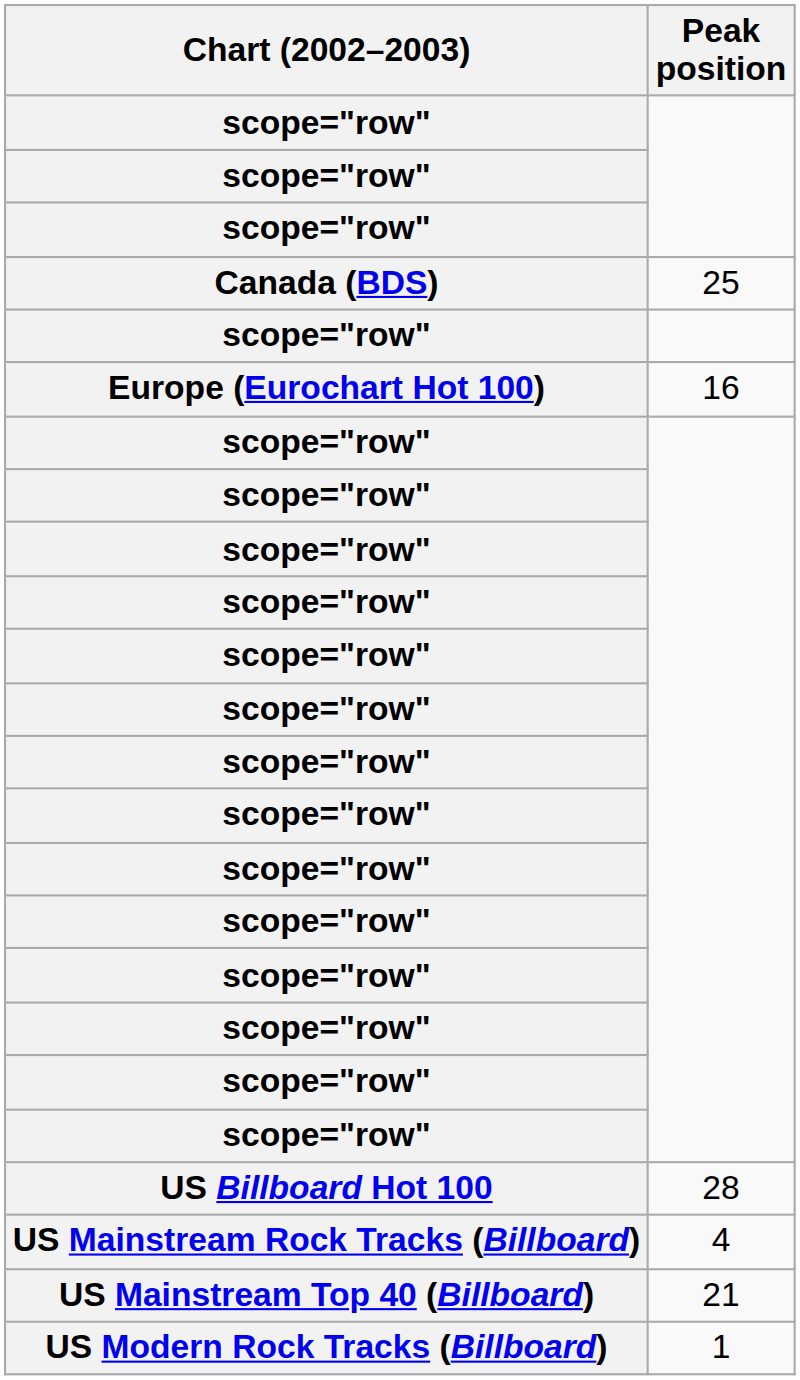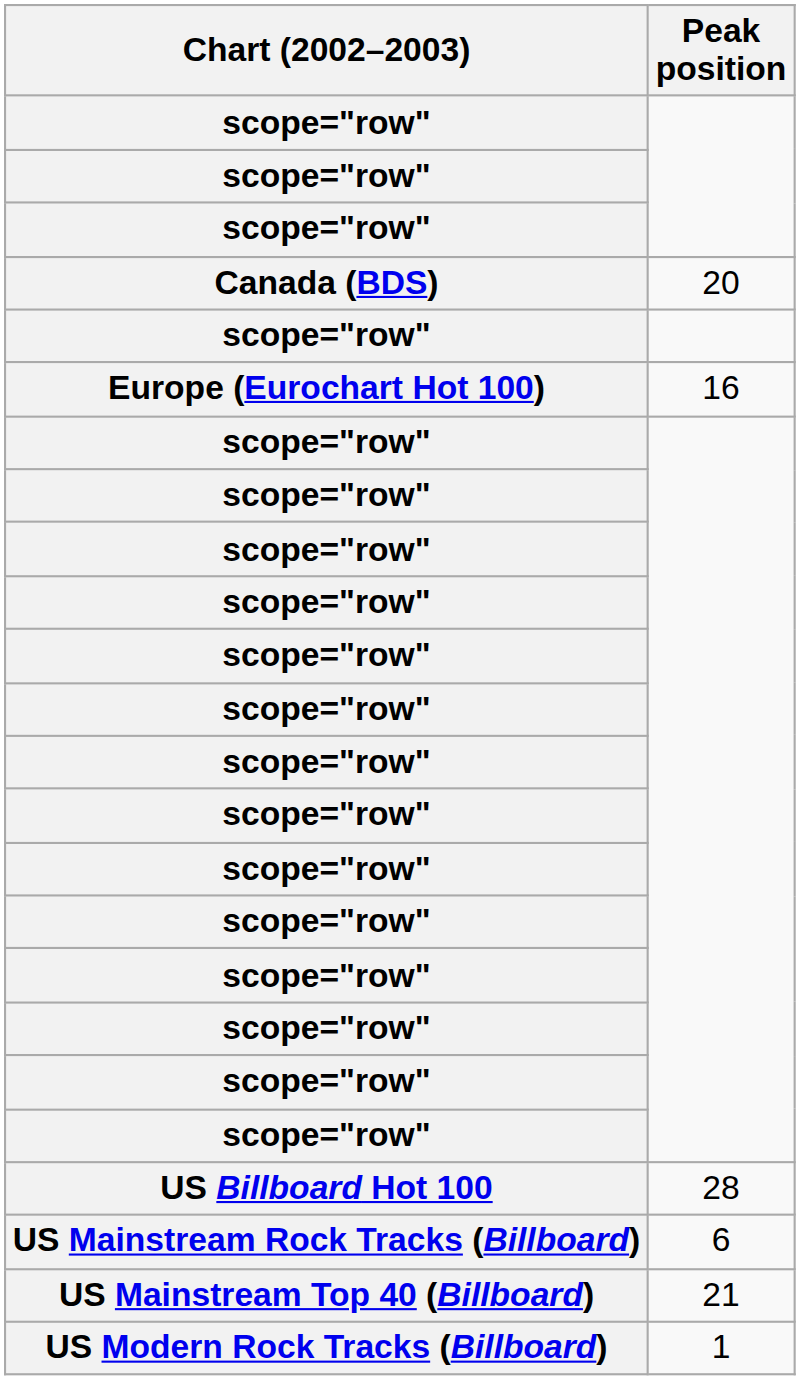Canada (BDS) | Peak position: 25 -> 20
US Mainstream Rock Tracks (Billboard) | Peak position: 4 -> 6
